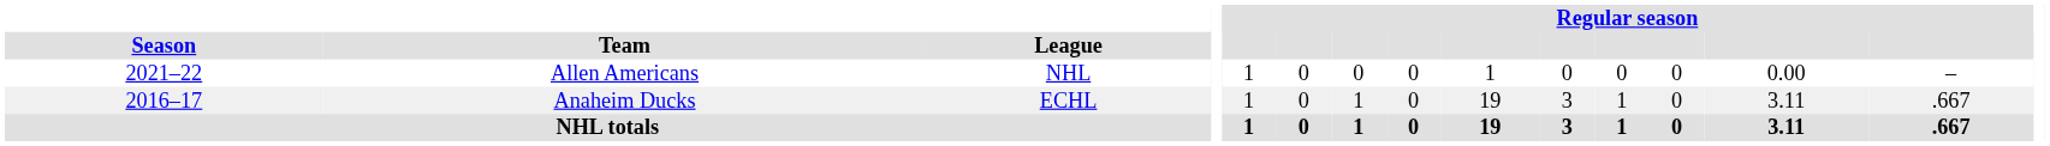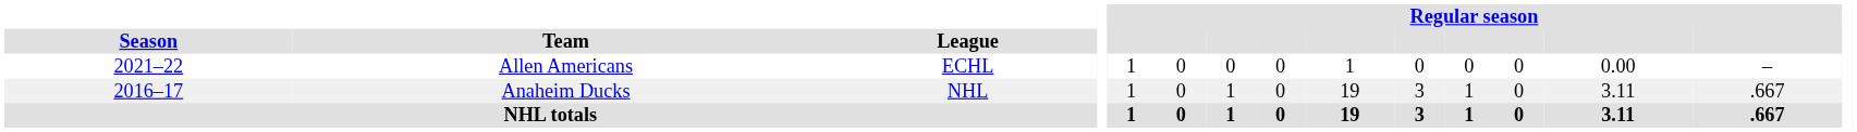Allen Americans | League: NHL -> ECHL
Anaheim Ducks | League: ECHL -> NHL
